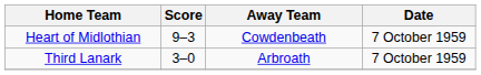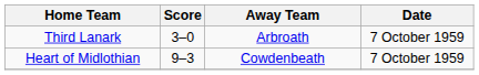rows swapped: Heart of Midlothian <-> Third Lanark
